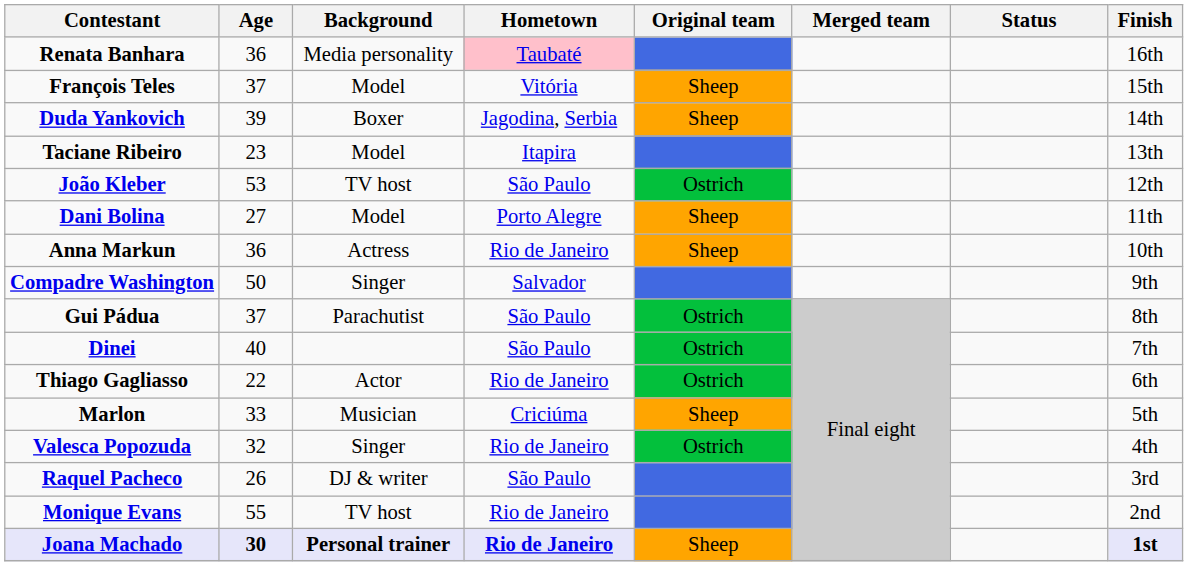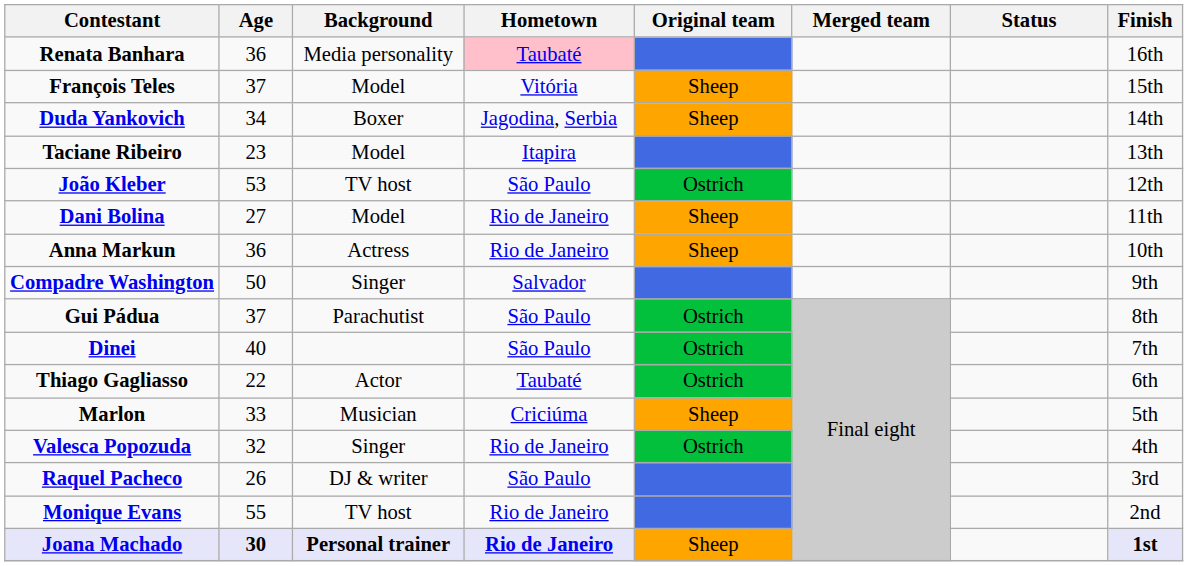Duda Yankovich | Age: 39 -> 34
Dani Bolina | Hometown: Porto Alegre -> Rio de Janeiro
Thiago Gagliasso | Hometown: Rio de Janeiro -> Taubaté
